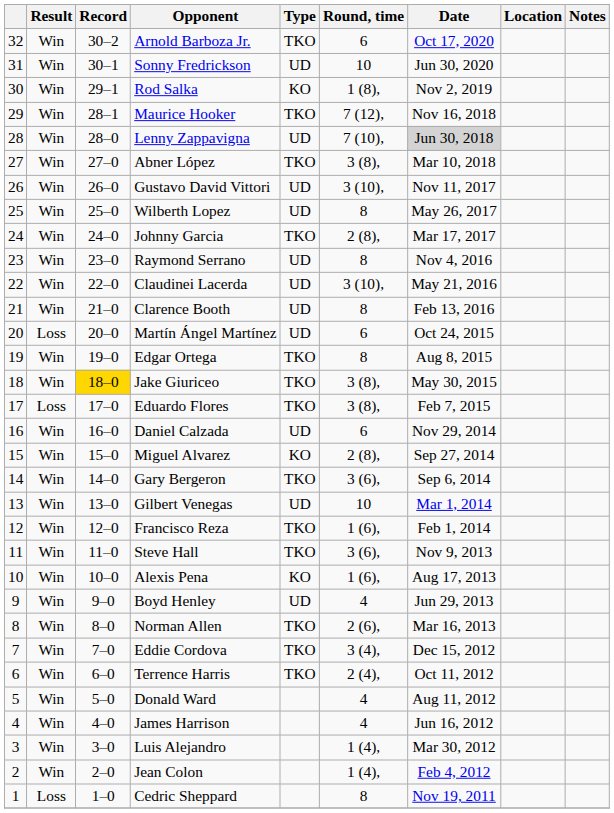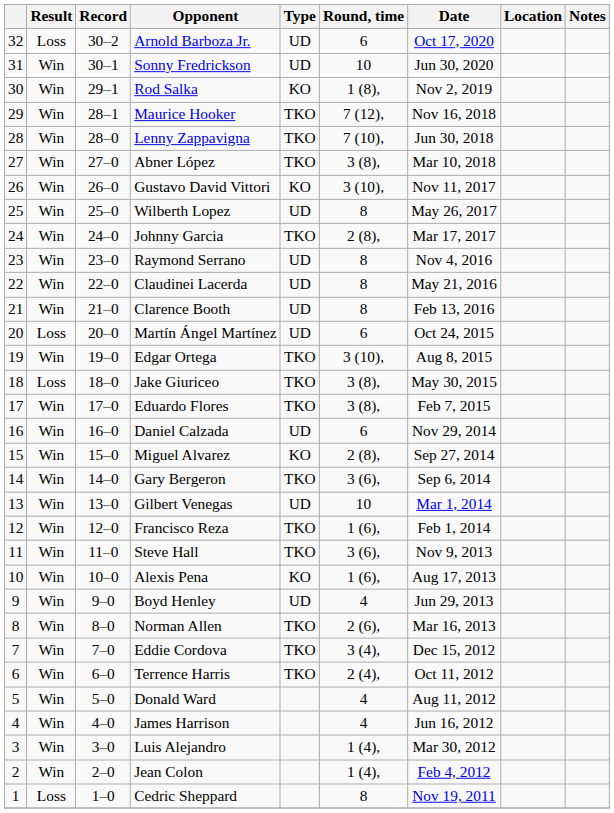Arnold Barboza Jr. | Result: Win -> Loss
Arnold Barboza Jr. | Type: TKO -> UD
Lenny Zappavigna | Type: UD -> TKO
Lenny Zappavigna | Date: lightgrey background -> no background
Gustavo David Vittori | Type: UD -> KO
Claudinei Lacerda | Round, time: 3 (10), -> 8
Edgar Ortega | Round, time: 8 -> 3 (10),
Jake Giuriceo | Result: Win -> Loss
Jake Giuriceo | Record: gold background -> no background
Eduardo Flores | Result: Loss -> Win
